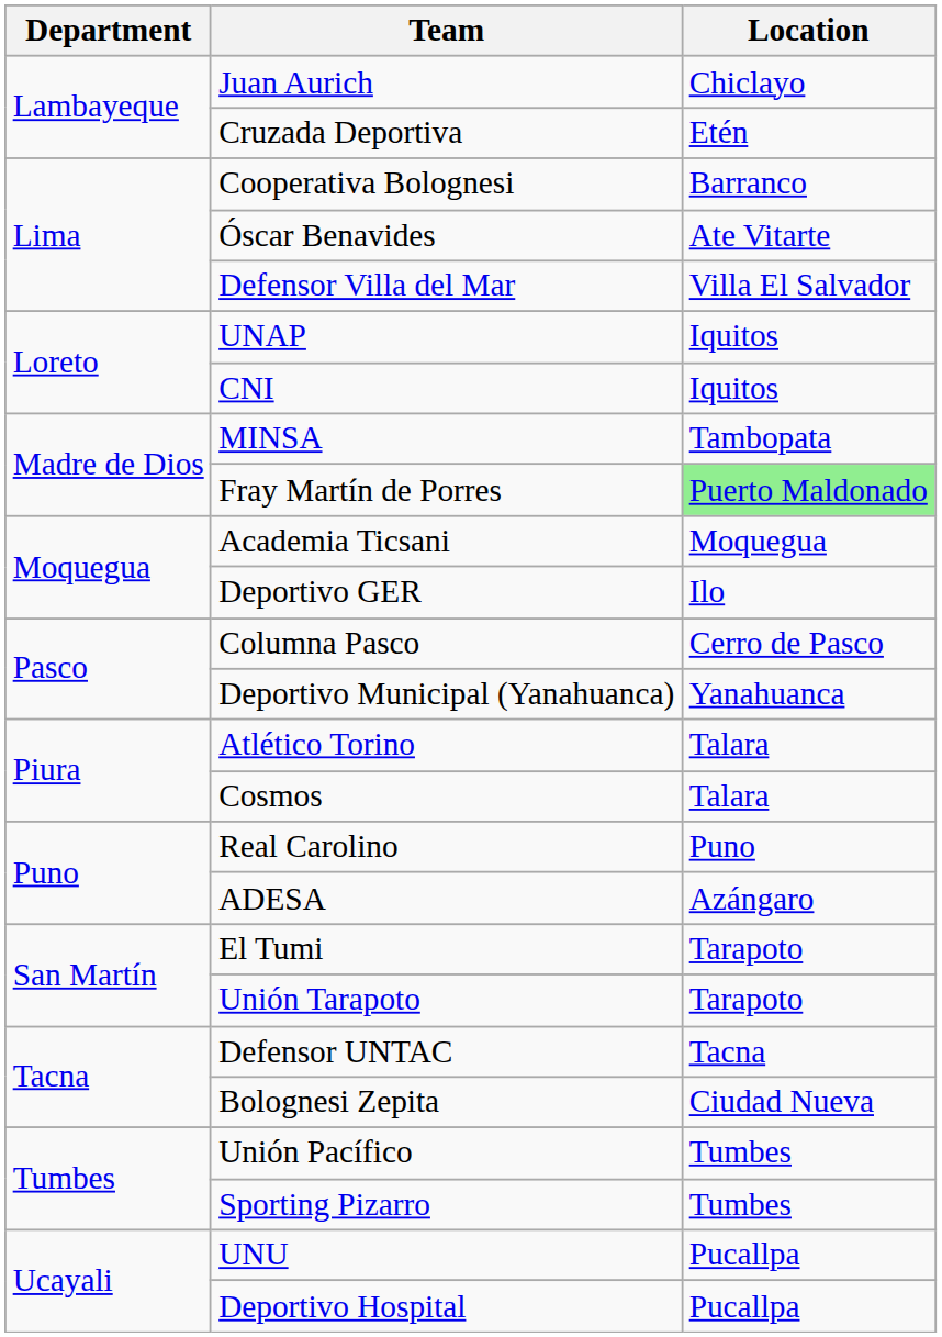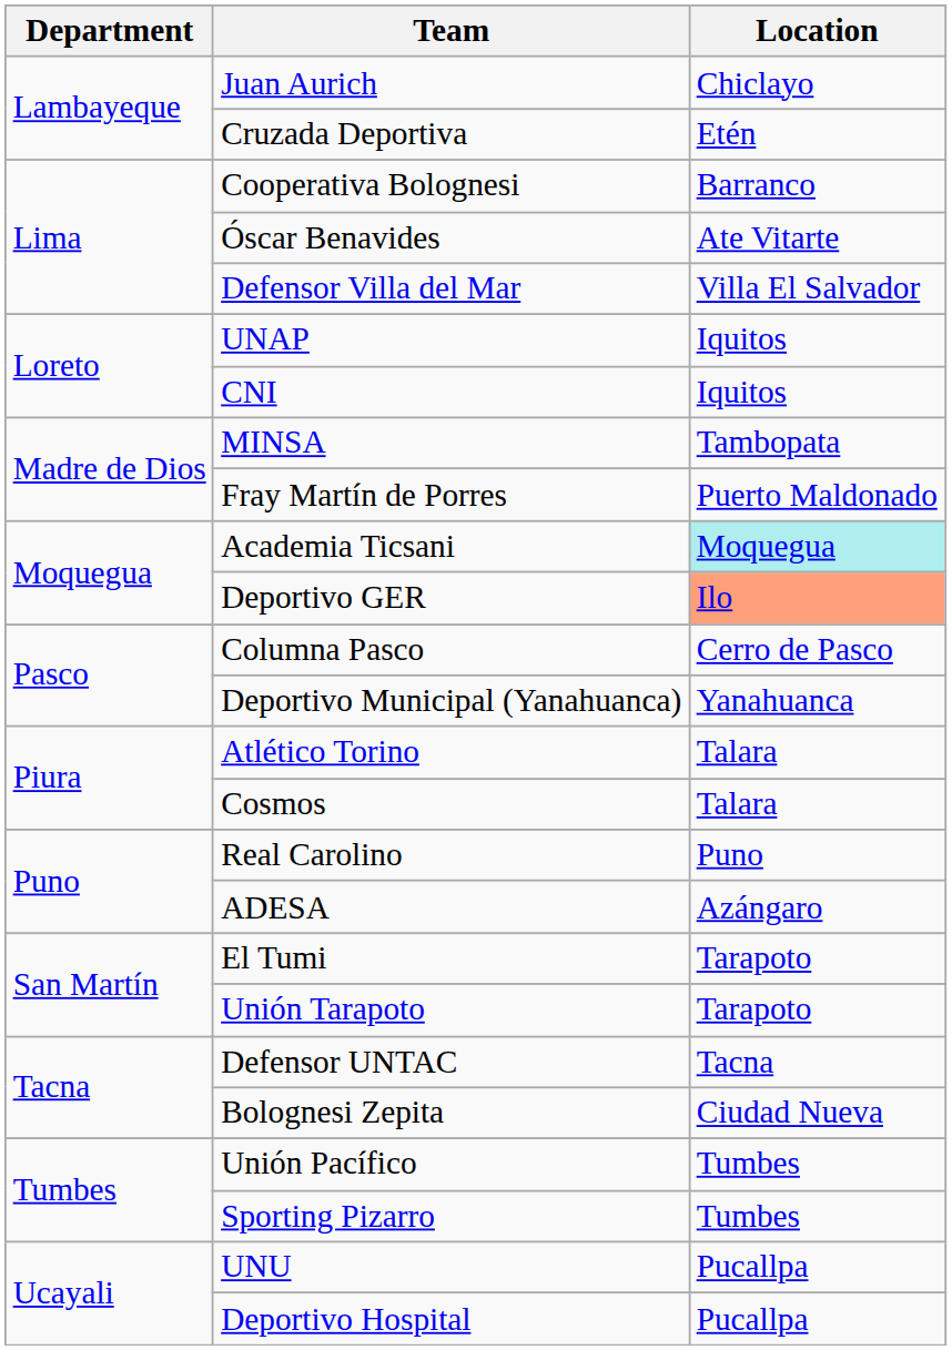Fray Martín de Porres | Location: lightgreen background -> no background
Academia Ticsani | Location: no background -> paleturquoise background
Deportivo GER | Location: no background -> lightsalmon background
